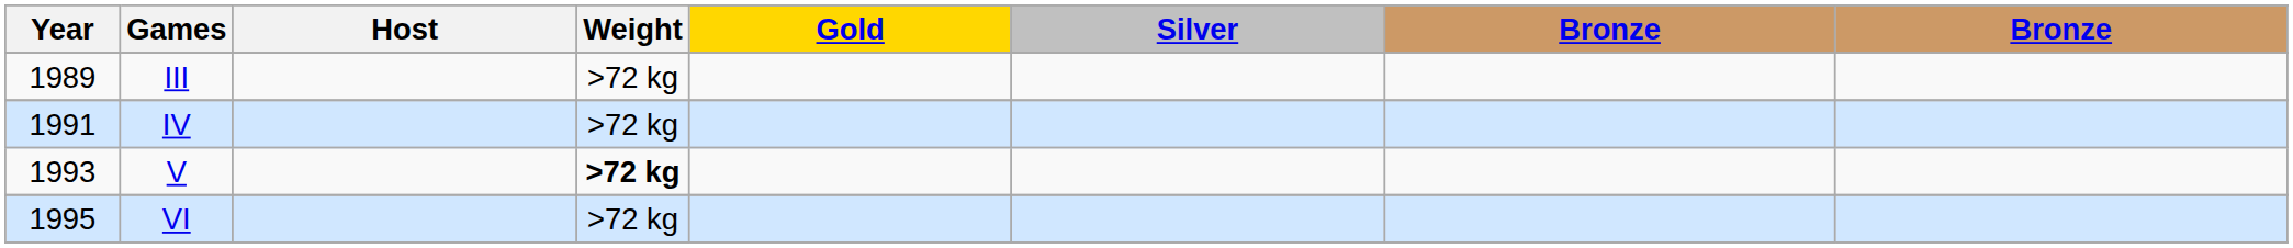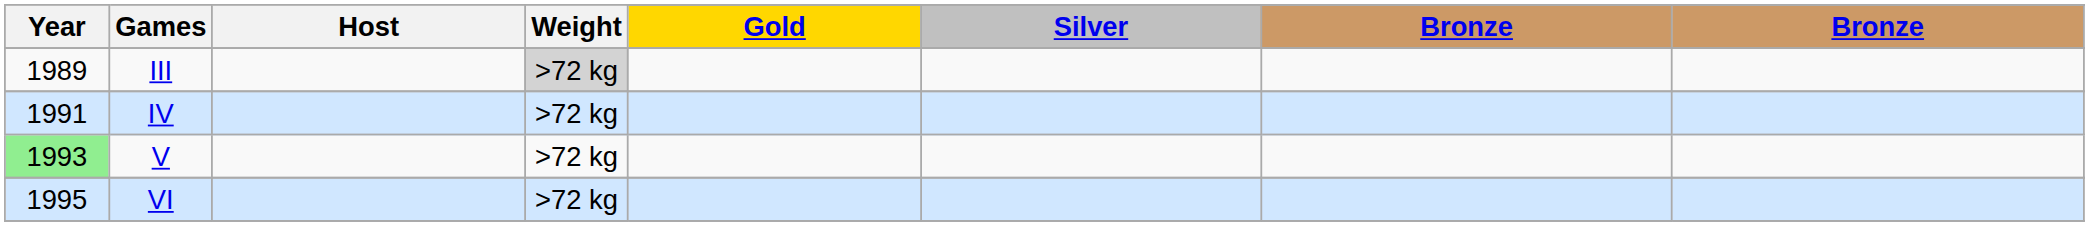III | Weight: no background -> lightgrey background
V | Year: no background -> lightgreen background
V | Weight: bold -> normal
